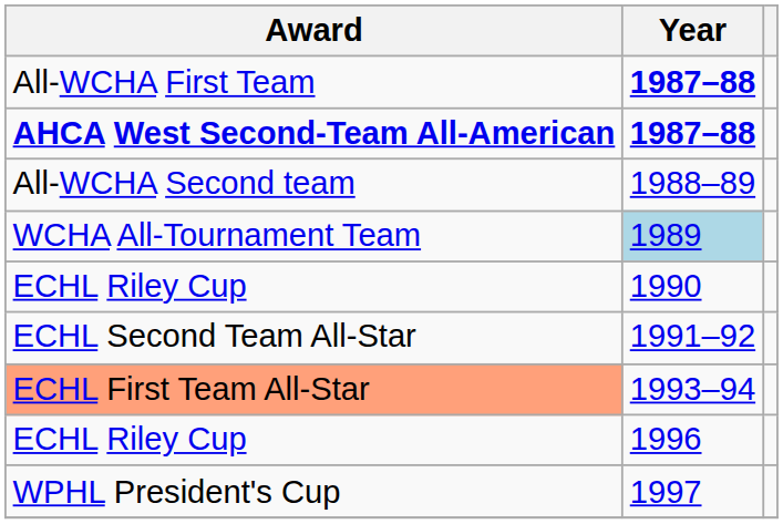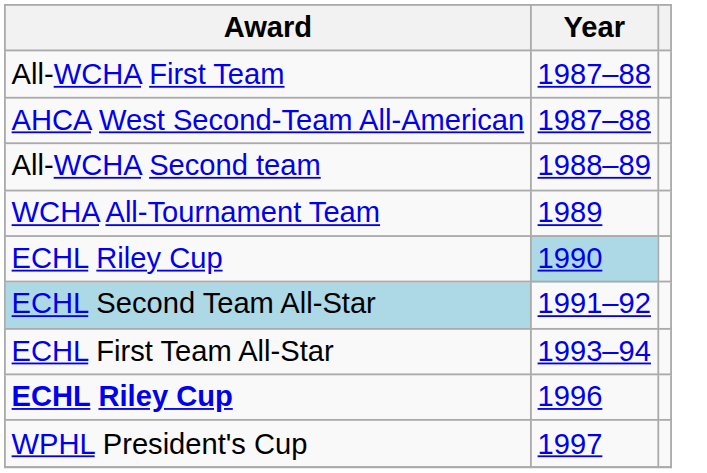All-WCHA First Team | Year: bold -> normal
AHCA West Second-Team All-American | Award: bold -> normal
AHCA West Second-Team All-American | Year: bold -> normal
WCHA All-Tournament Team | Year: lightblue background -> no background
ECHL Riley Cup / 1990 | Year: no background -> lightblue background
ECHL Second Team All-Star | Award: no background -> lightblue background
ECHL First Team All-Star | Award: lightsalmon background -> no background
ECHL Riley Cup / 1996 | Award: normal -> bold
